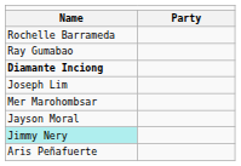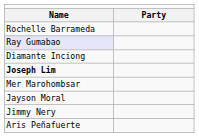Ray Gumabao | column 1: no background -> lavender background
Diamante Inciong | column 1: bold -> normal
Joseph Lim | column 1: normal -> bold
Jimmy Nery | column 1: paleturquoise background -> no background
